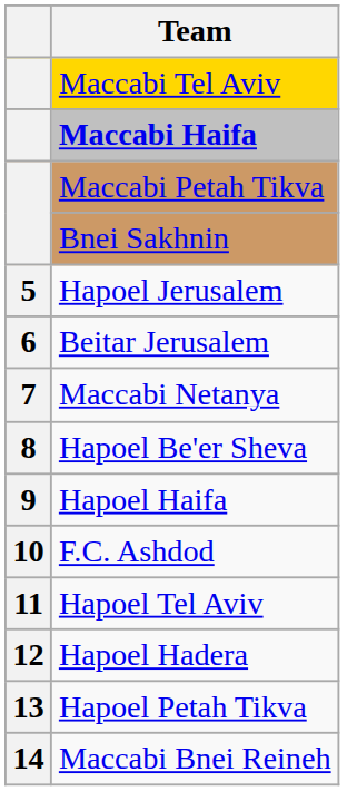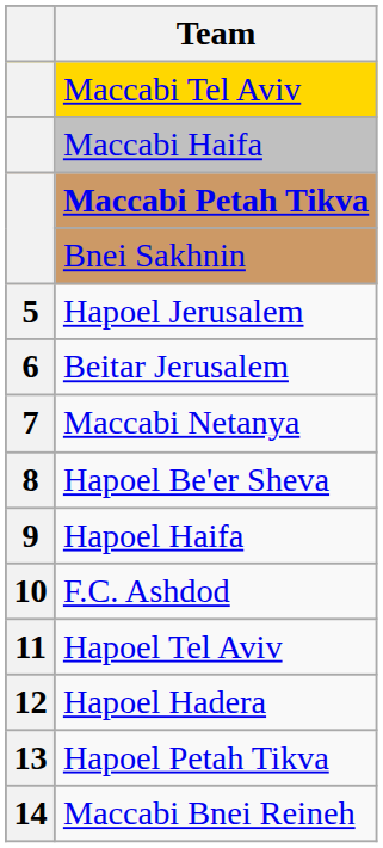Maccabi Haifa | Team: bold -> normal
Maccabi Petah Tikva | Team: normal -> bold
